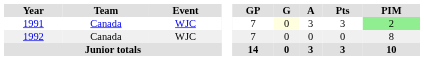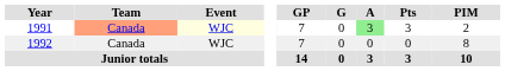1991 | Team: no background -> lightsalmon background
1991 | Event: no background -> lightyellow background
1991 | G: lightyellow background -> no background
1991 | A: no background -> lightgreen background
1991 | PIM: lightgreen background -> no background
